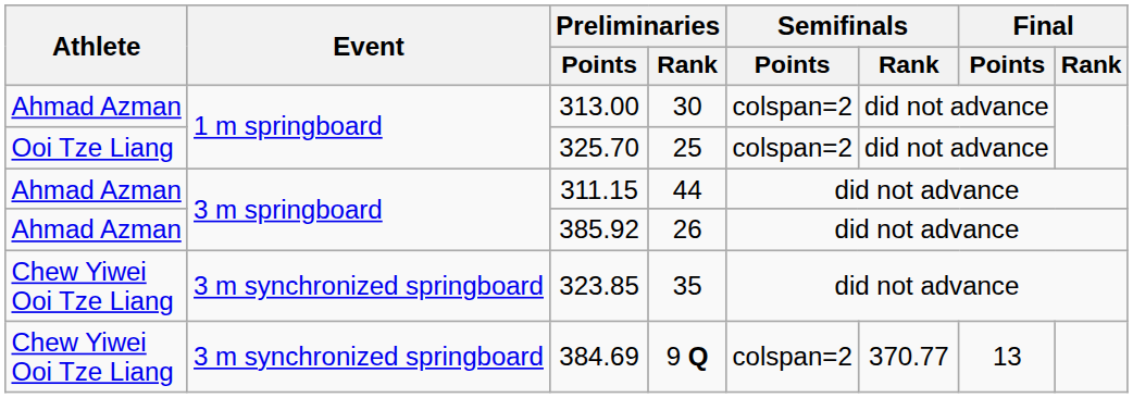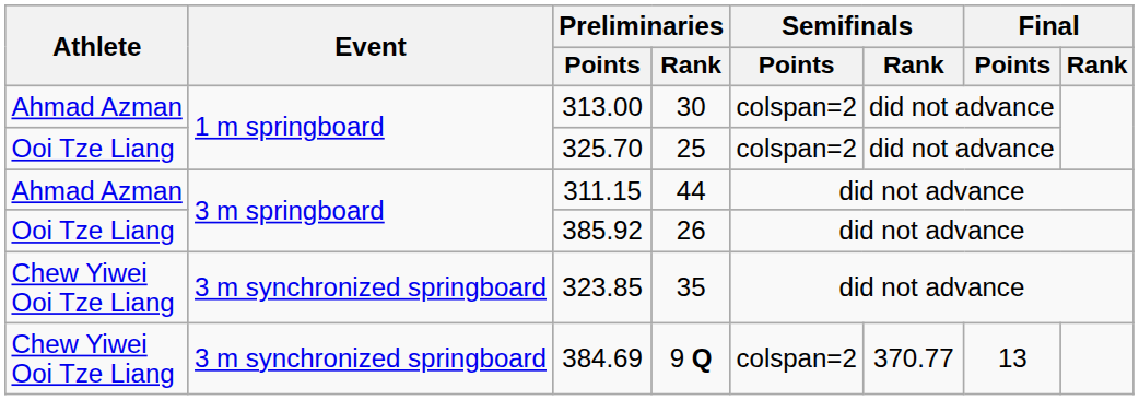385.92 | Athlete: Ahmad Azman -> Ooi Tze Liang
